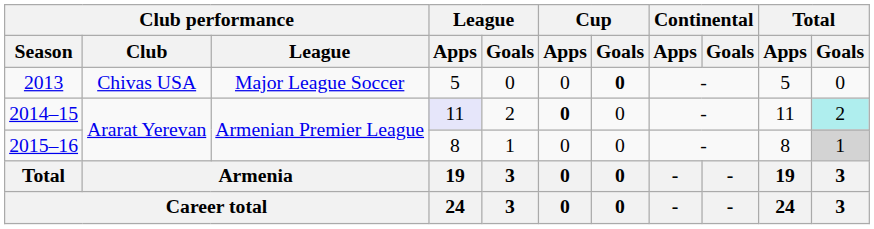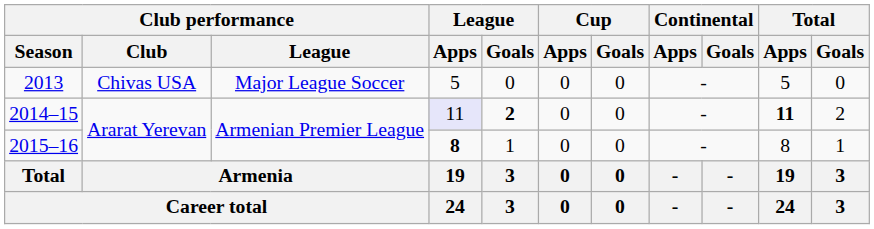2013 | Cup / Goals: bold -> normal
2014–15 | League / Goals: normal -> bold
2014–15 | Cup / Apps: bold -> normal
2014–15 | Total / Apps: normal -> bold
2014–15 | Total / Goals: paleturquoise background -> no background
2015–16 | League / Apps: normal -> bold
2015–16 | Total / Goals: lightgrey background -> no background
